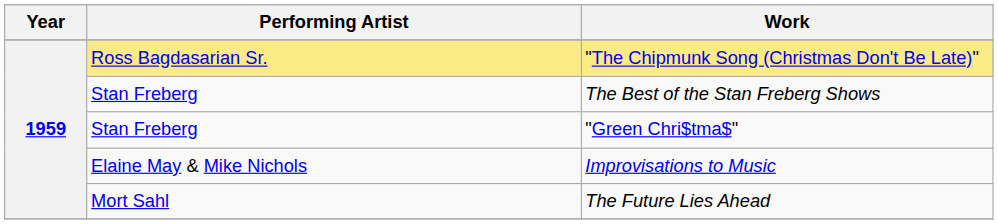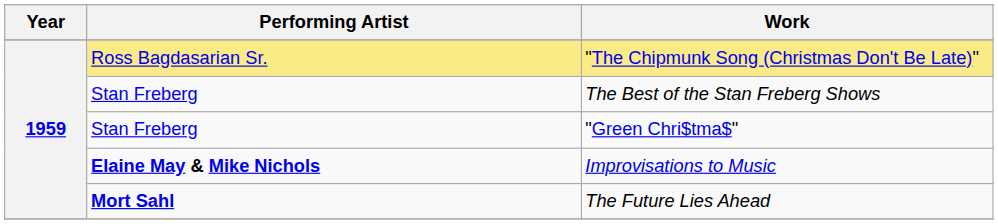Improvisations to Music | Performing Artist: normal -> bold
The Future Lies Ahead | Performing Artist: normal -> bold
